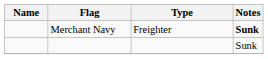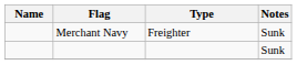Merchant Navy | Notes: bold -> normal
